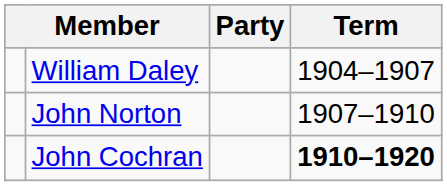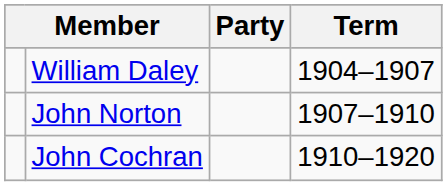John Cochran | Term: bold -> normal
